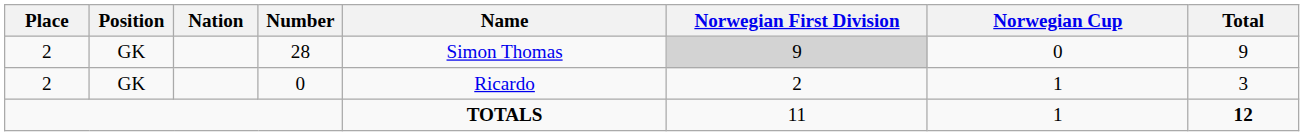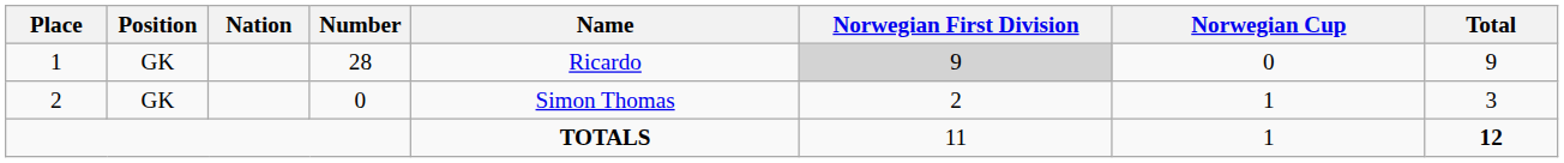row 2 | Place: 2 -> 1
row 2 | Name: Simon Thomas -> Ricardo
row 3 | Name: Ricardo -> Simon Thomas
